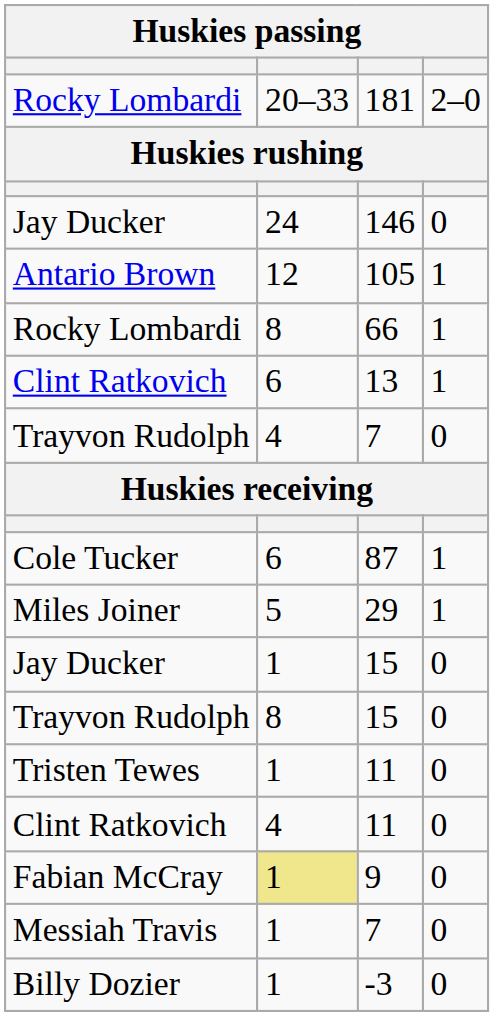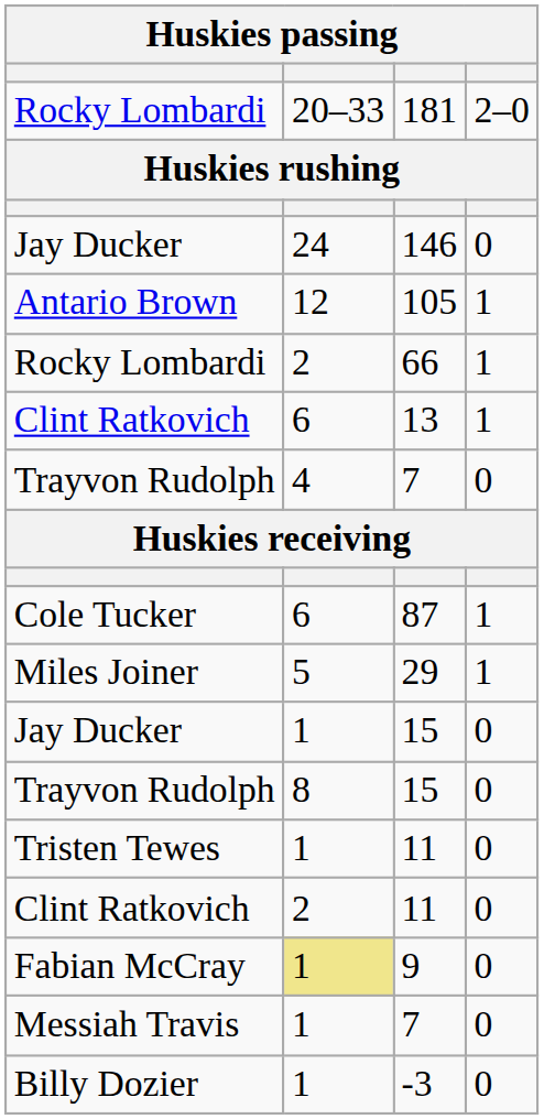66 | column 2: 8 -> 2
Clint Ratkovich / 11 | column 2: 4 -> 2
